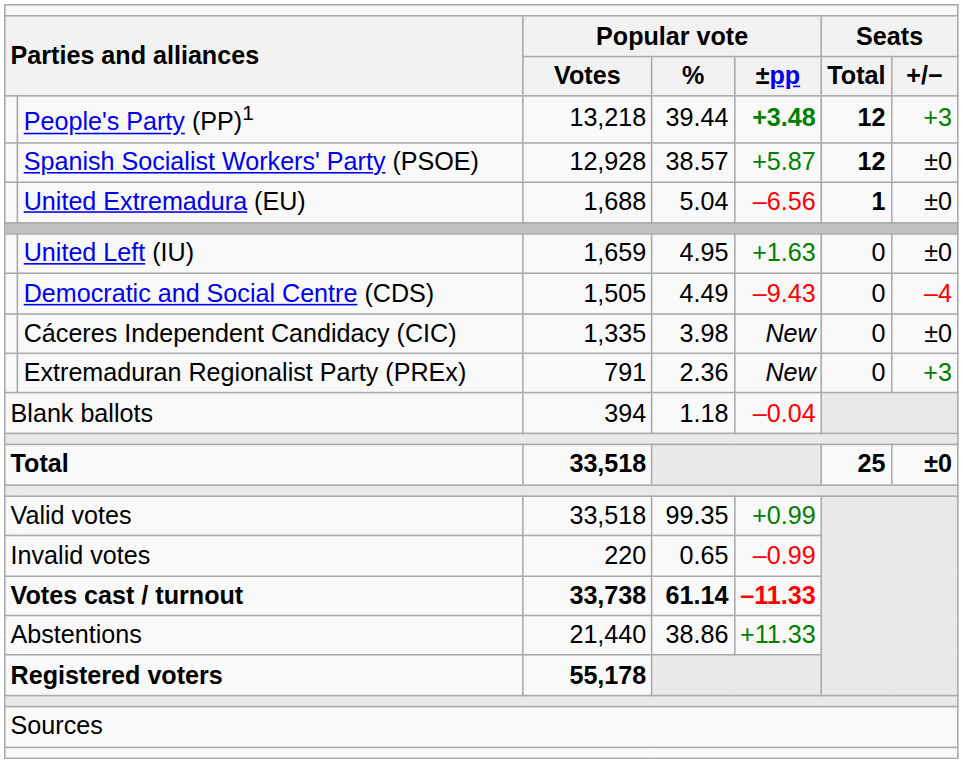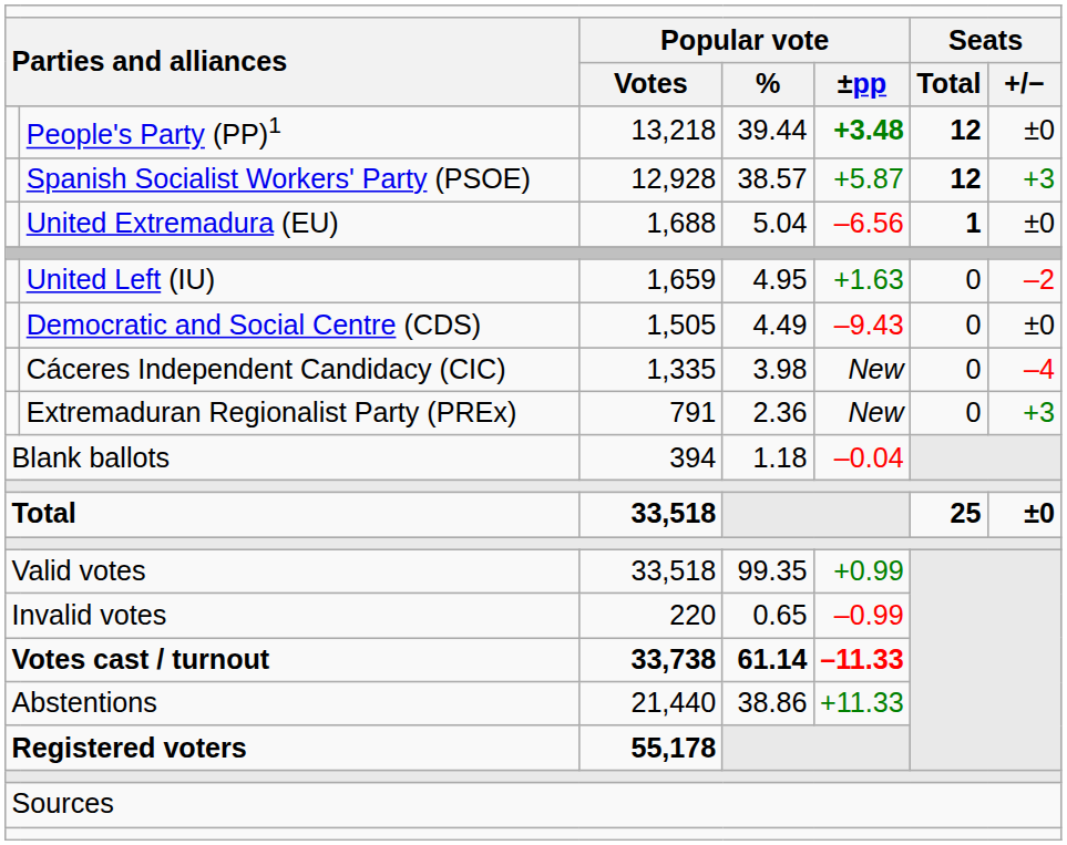People's Party (PP)1 | column 7: +3 -> ±0
Spanish Socialist Workers' Party (PSOE) | column 7: ±0 -> +3
United Left (IU) | column 7: ±0 -> –2
Democratic and Social Centre (CDS) | column 7: –4 -> ±0
Cáceres Independent Candidacy (CIC) | column 7: ±0 -> –4
